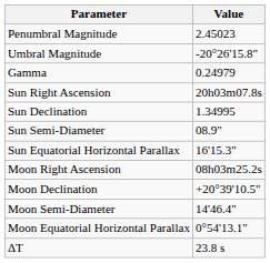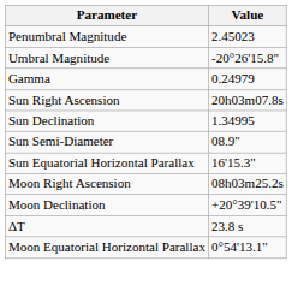- row: Moon Semi-Diameter | 14'46.4"
rows swapped: Moon Equatorial Horizontal Parallax <-> ΔT
